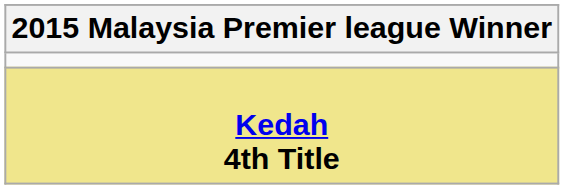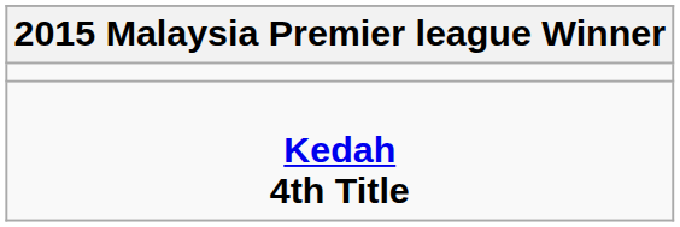row 3 | column 1: khaki background -> no background
